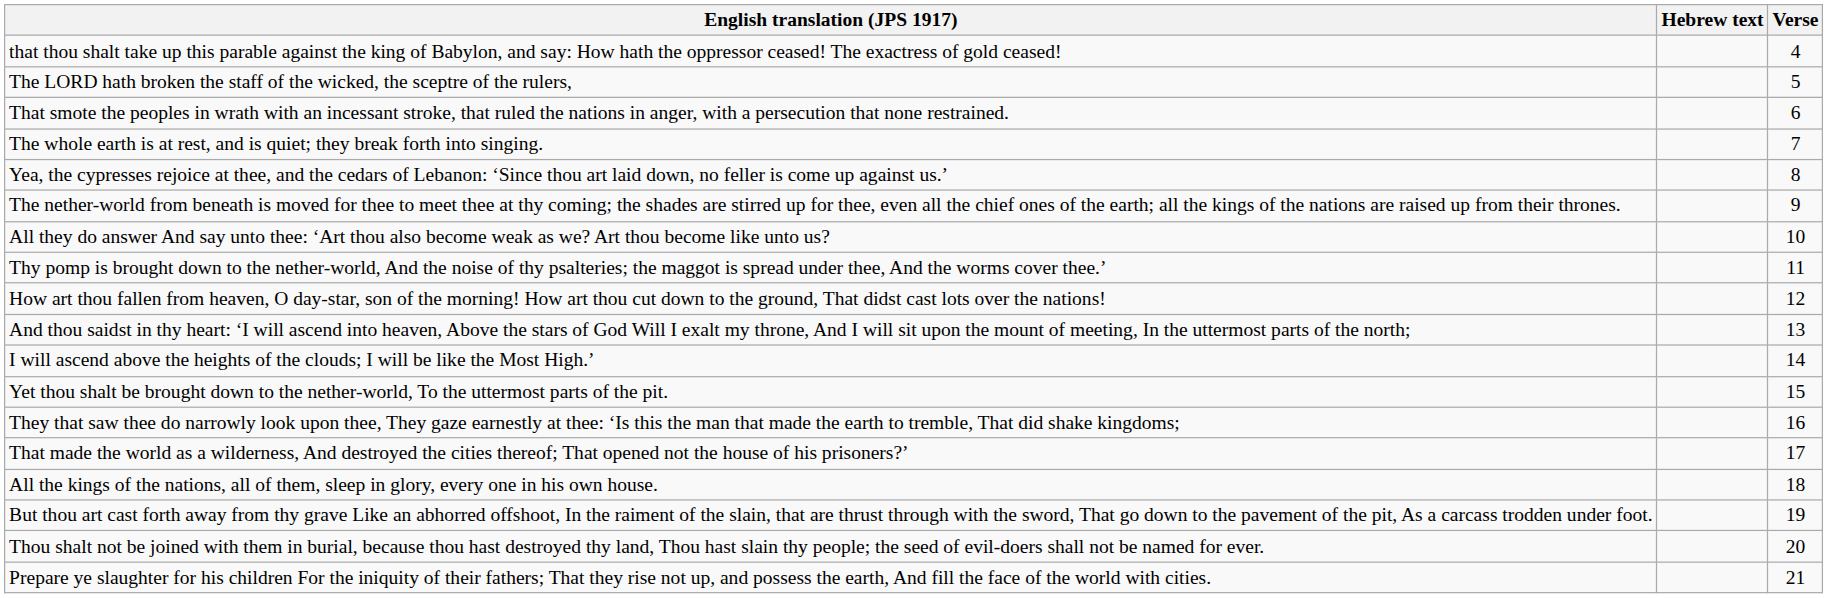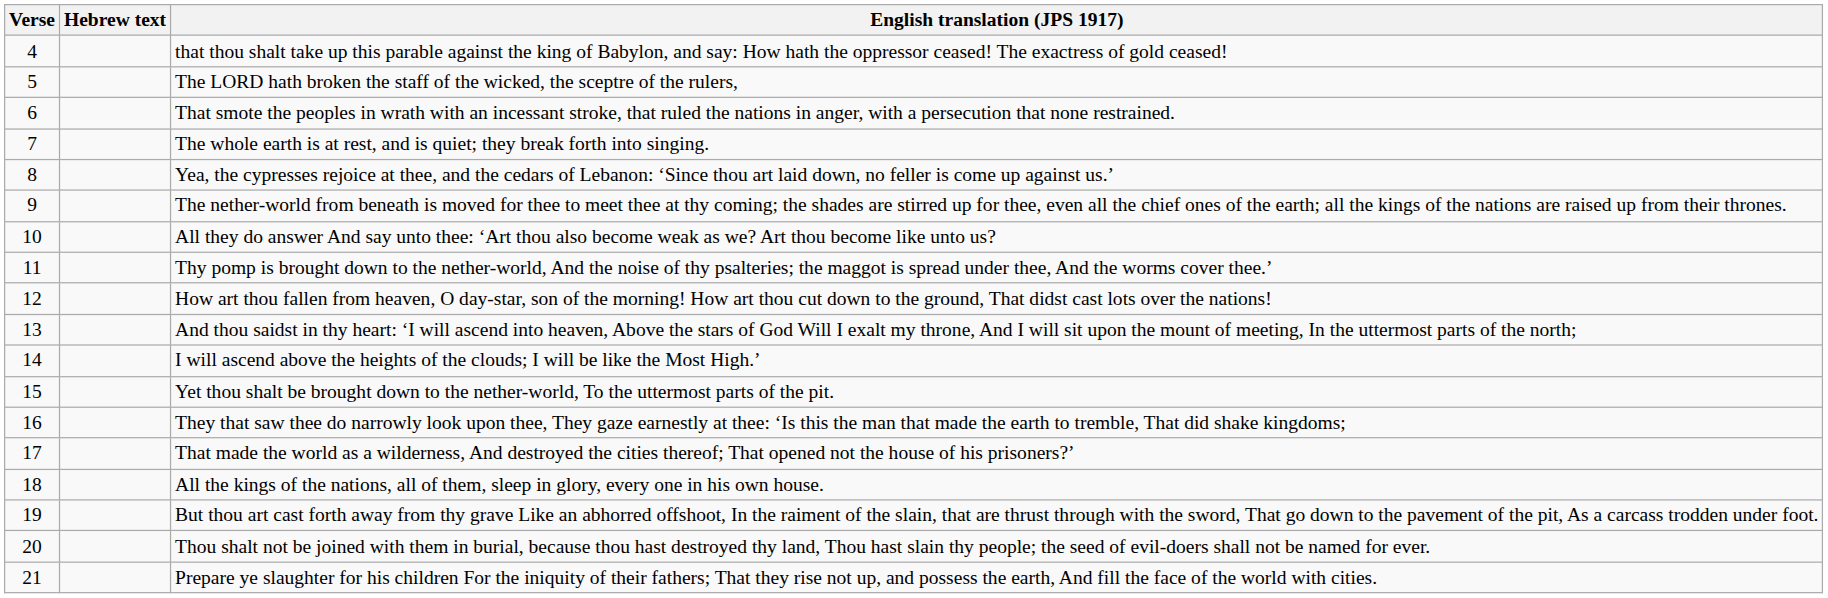columns swapped: Verse <-> English translation (JPS 1917)
